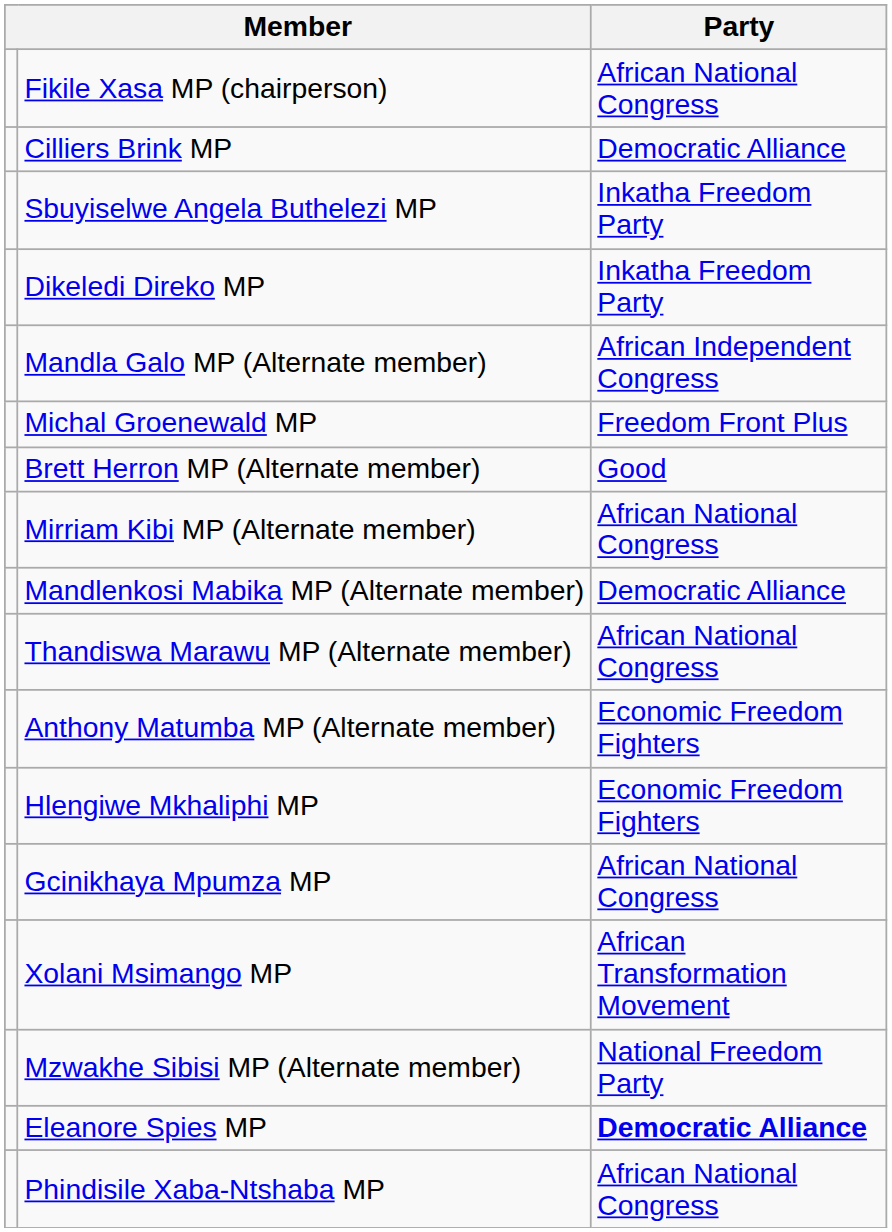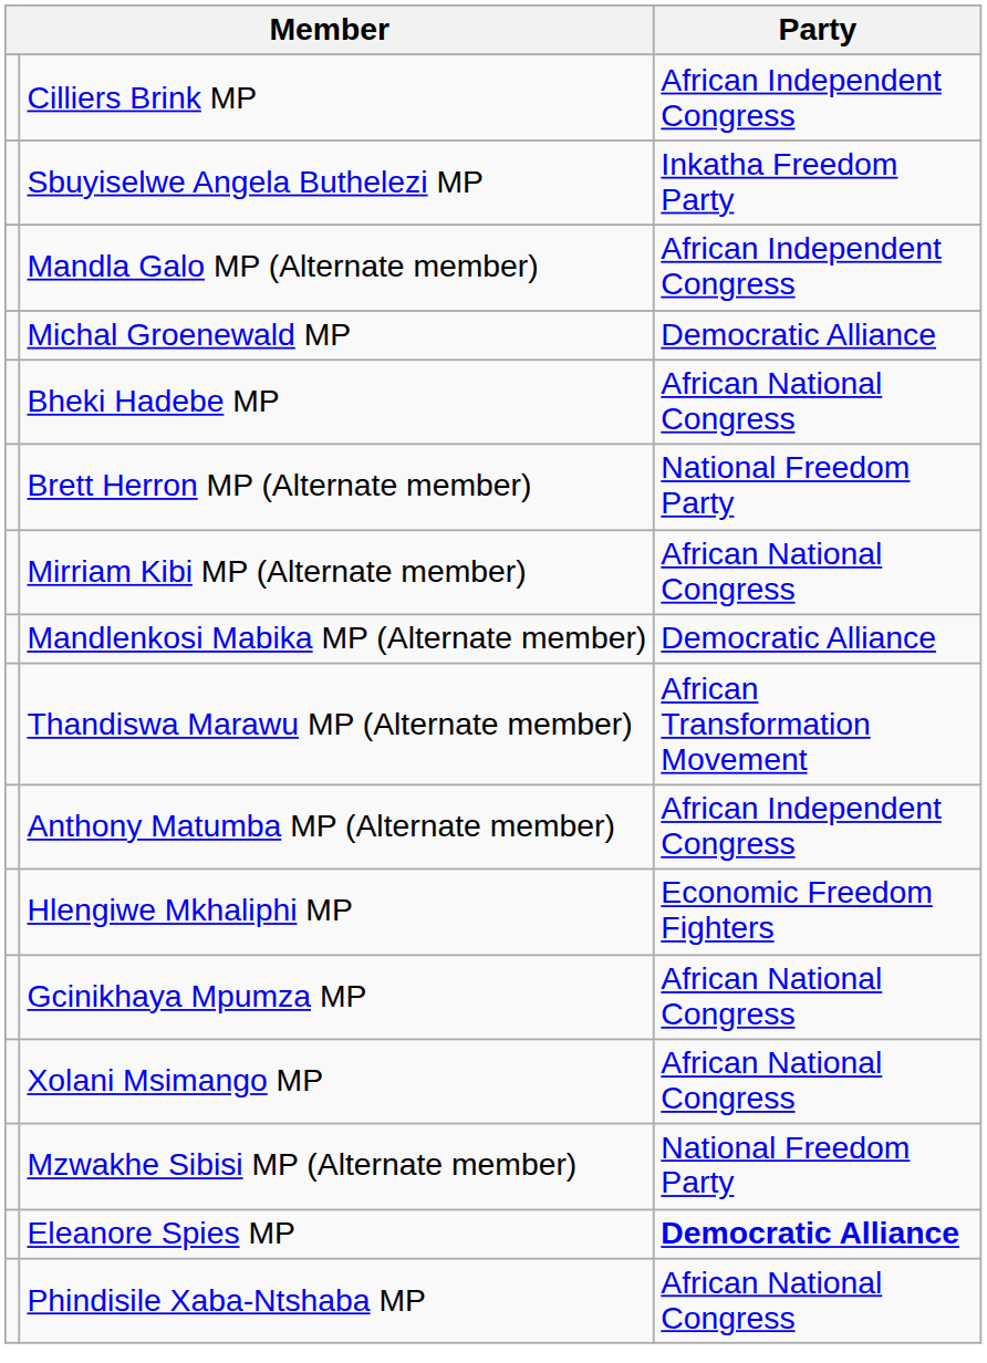- row: Fikile Xasa MP (chairperson) | African National Congress
Cilliers Brink MP | Party: Democratic Alliance -> African Independent Congress
- row: Dikeledi Direko MP | Inkatha Freedom Party
Michal Groenewald MP | Party: Freedom Front Plus -> Democratic Alliance
+ row: Bheki Hadebe MP | African National Congress
Brett Herron MP (Alternate member) | Party: Good -> National Freedom Party
Thandiswa Marawu MP (Alternate member) | Party: African National Congress -> African Transformation Movement
Anthony Matumba MP (Alternate member) | Party: Economic Freedom Fighters -> African Independent Congress
Xolani Msimango MP | Party: African Transformation Movement -> African National Congress
